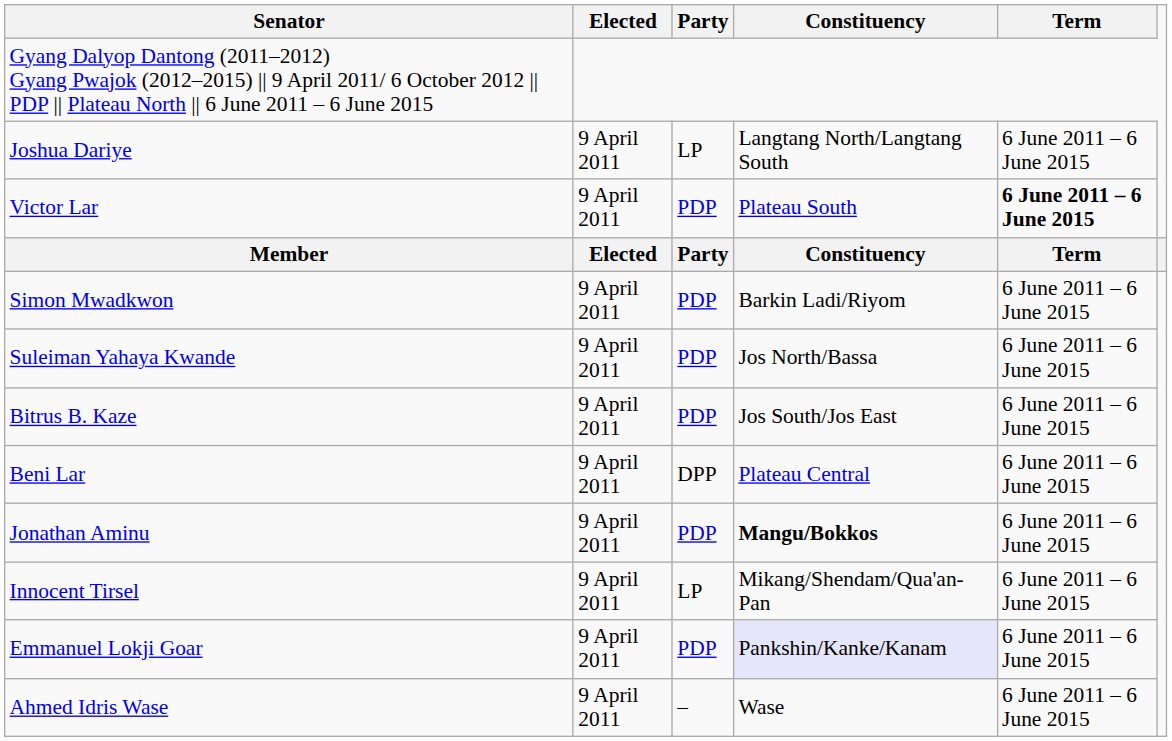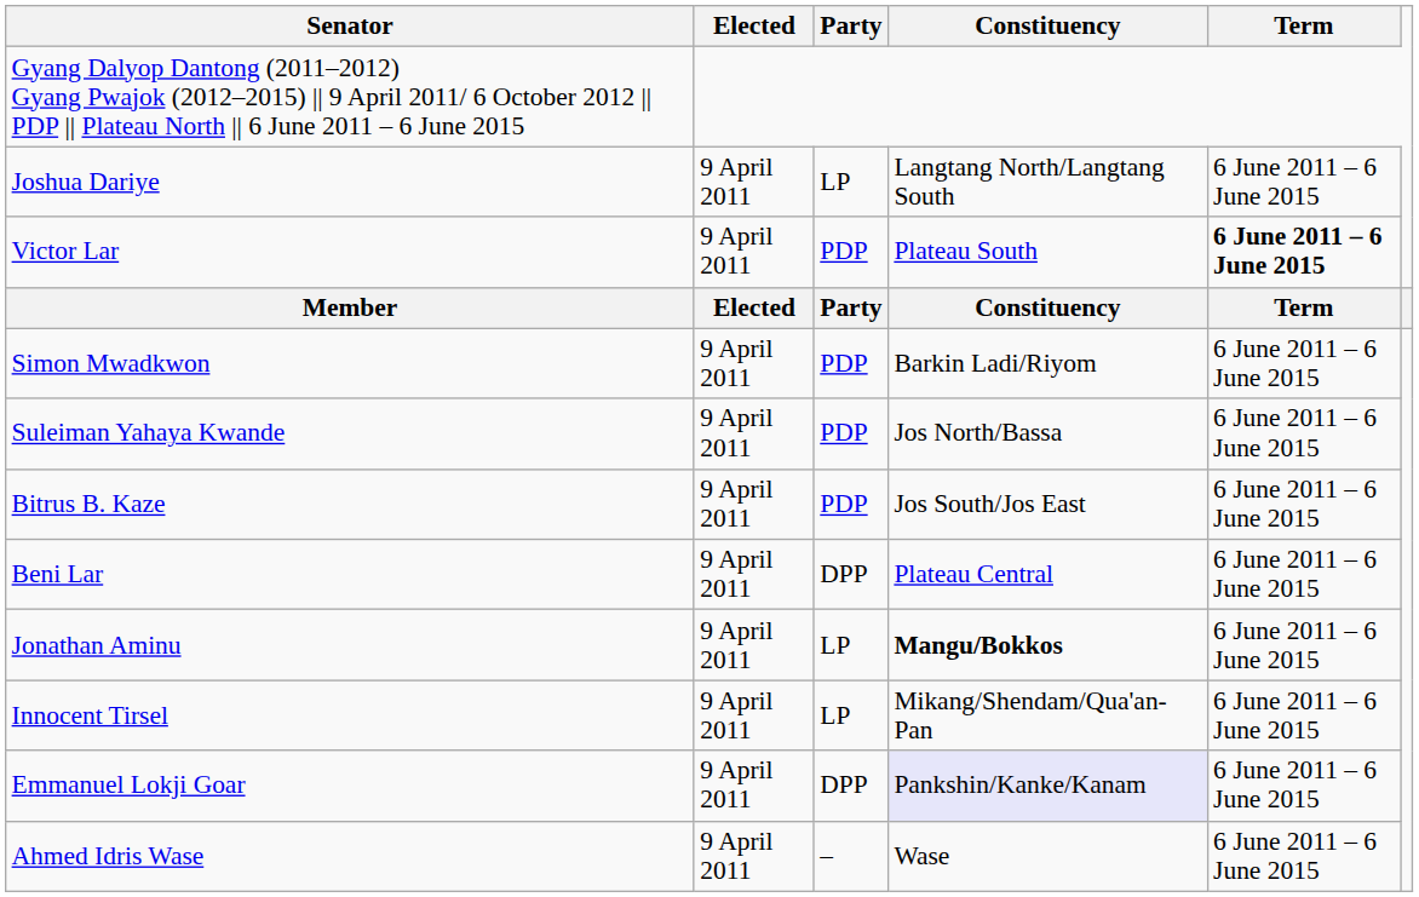Jonathan Aminu | Party: PDP -> LP
Emmanuel Lokji Goar | Party: PDP -> DPP
